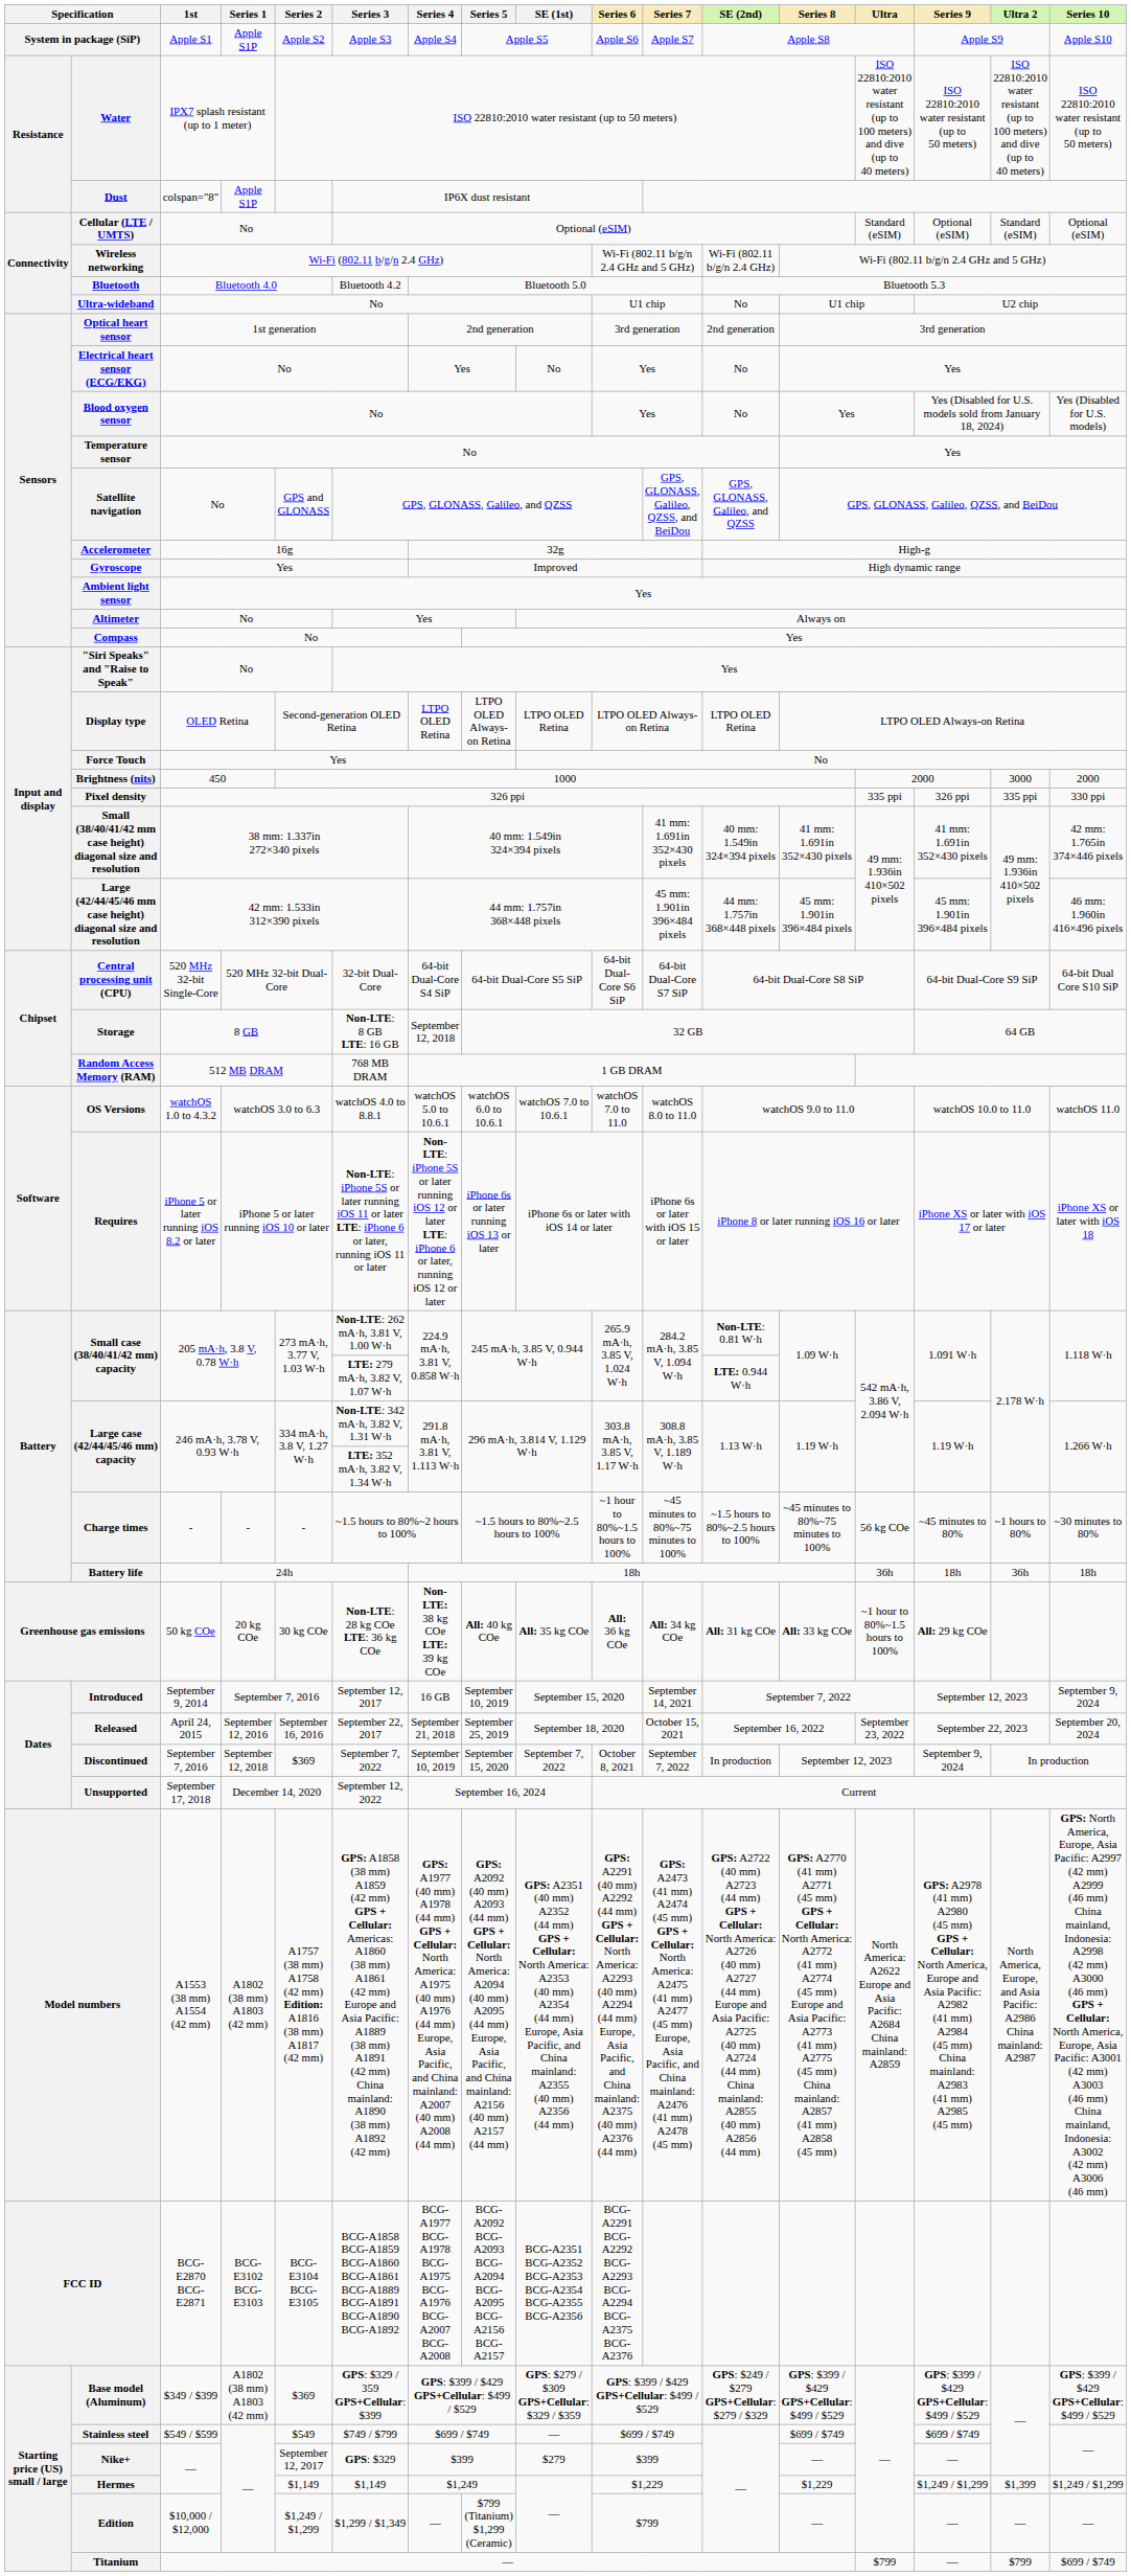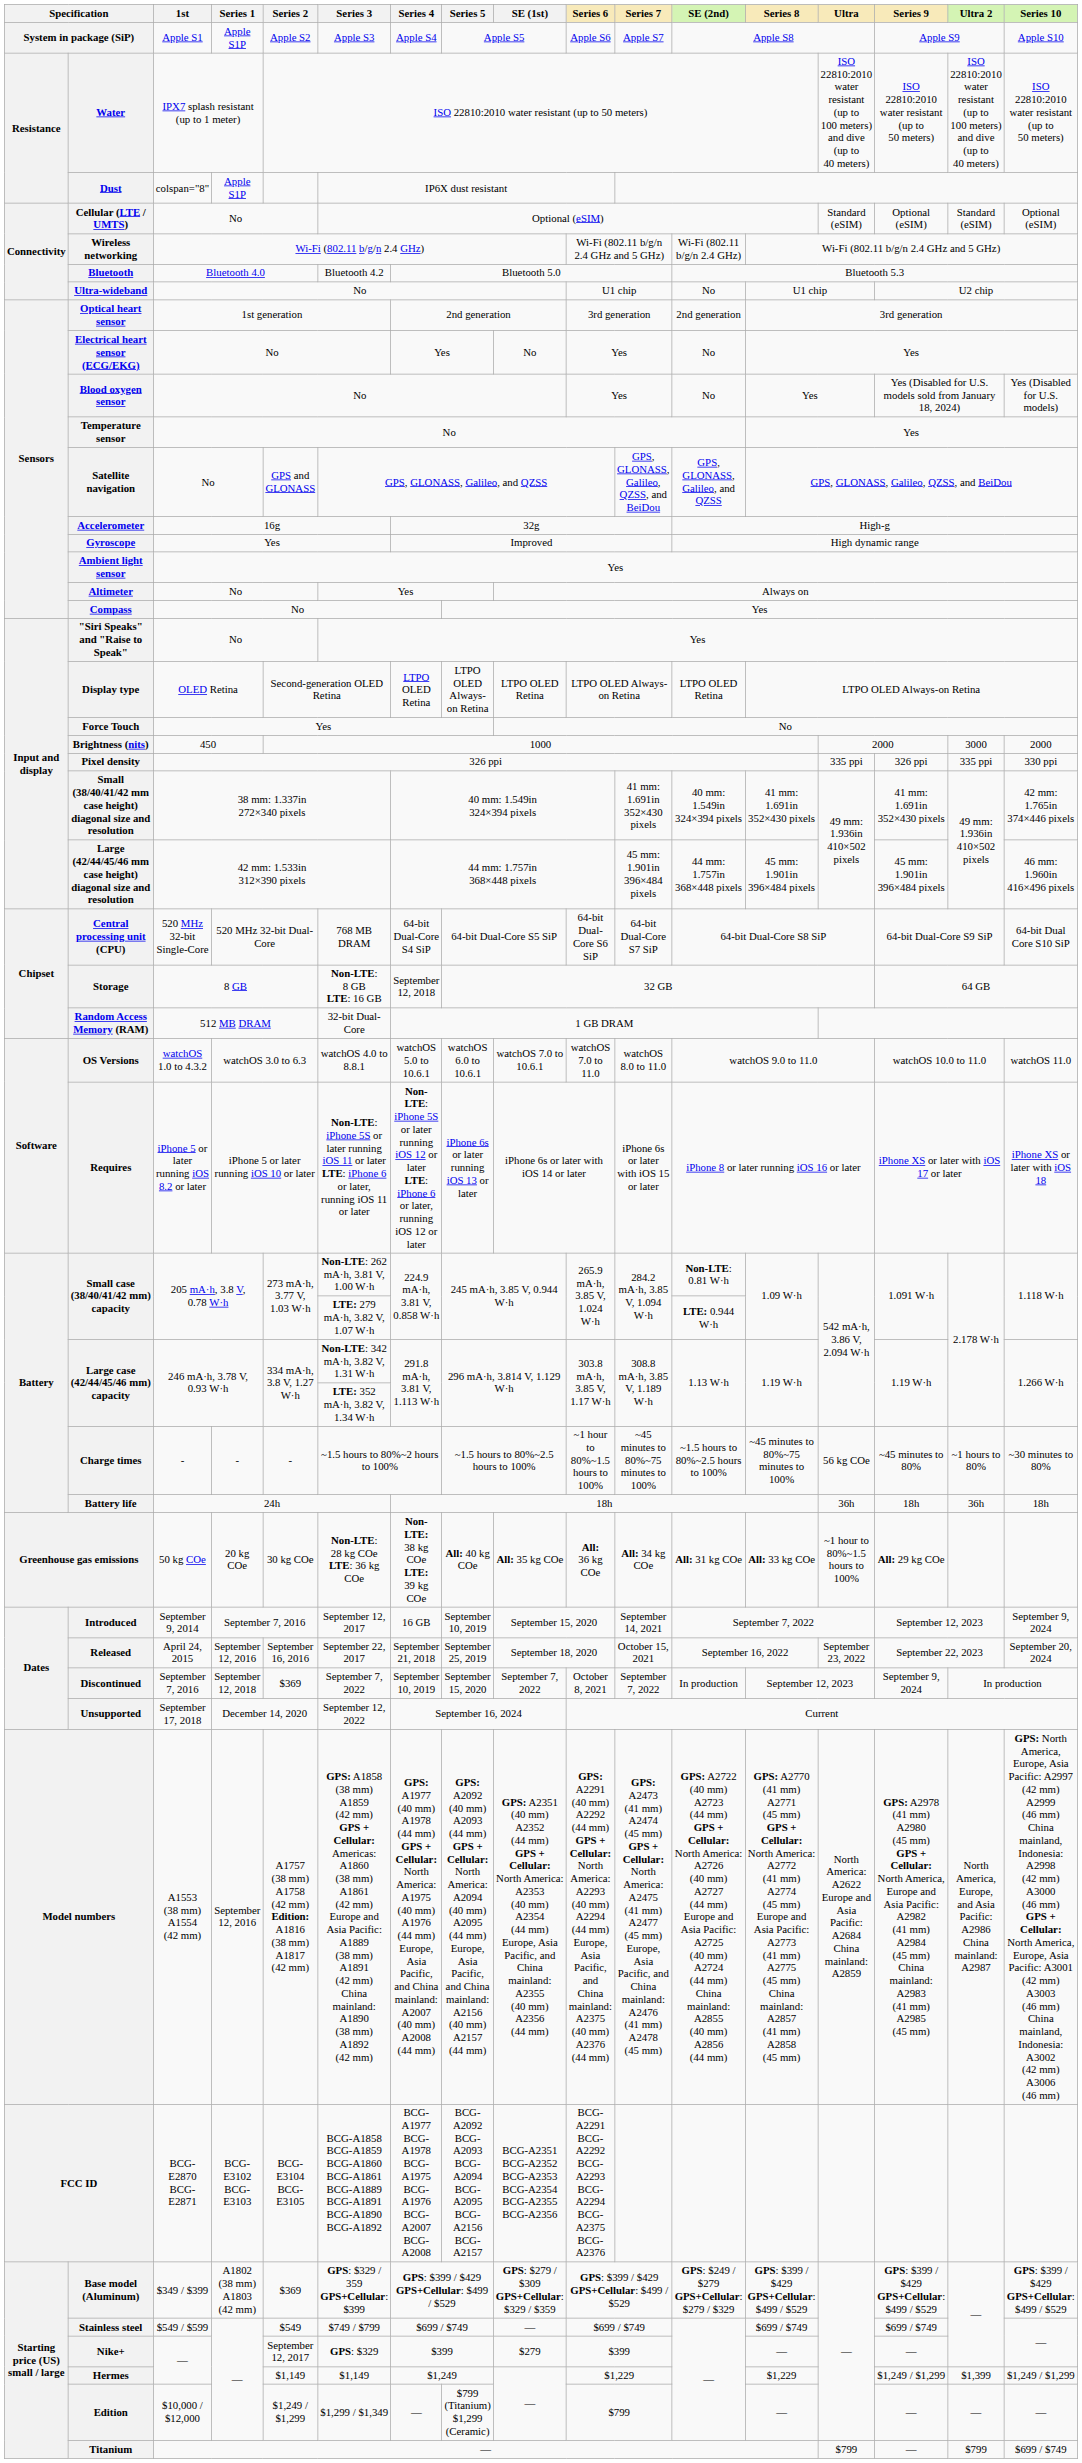Central processing unit (CPU) | Series 3: 32-bit Dual-Core -> 768 MB DRAM
Random Access Memory (RAM) | Series 3: 768 MB DRAM -> 32-bit Dual-Core
Model numbers | Series 1: A1802 (38 mm) A1803 (42 mm) -> September 12, 2016
